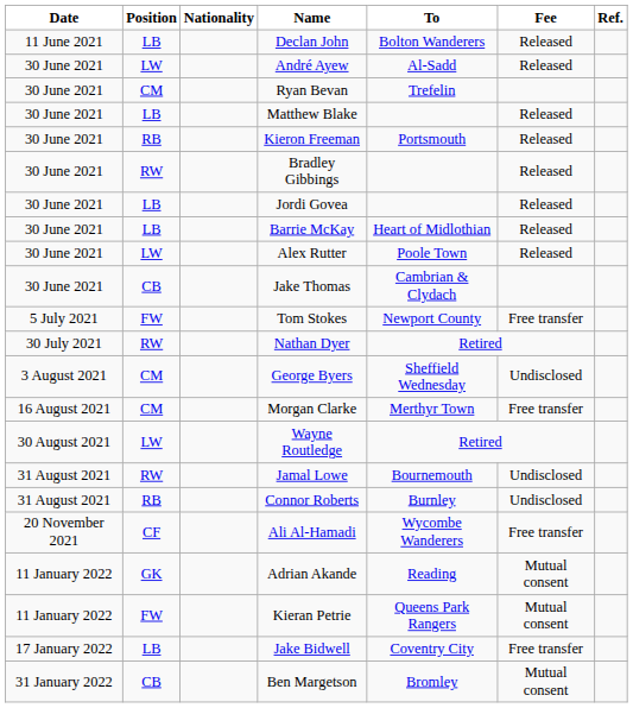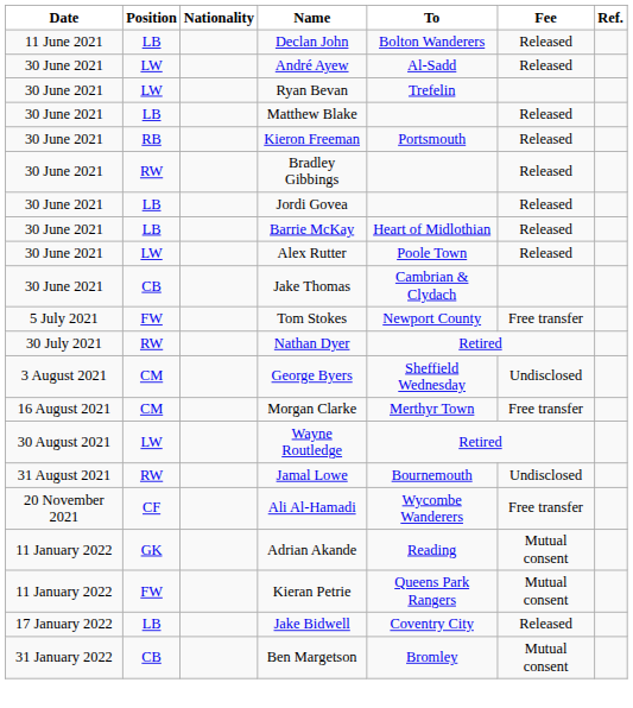Ryan Bevan | Position: CM -> LW
- row: 31 August 2021 | RB | Connor Roberts | Burnley | Undisclosed
Jake Bidwell | Fee: Free transfer -> Released
